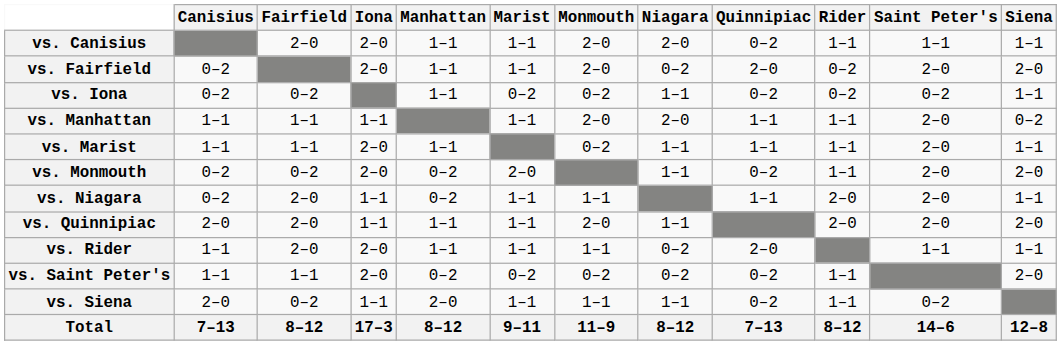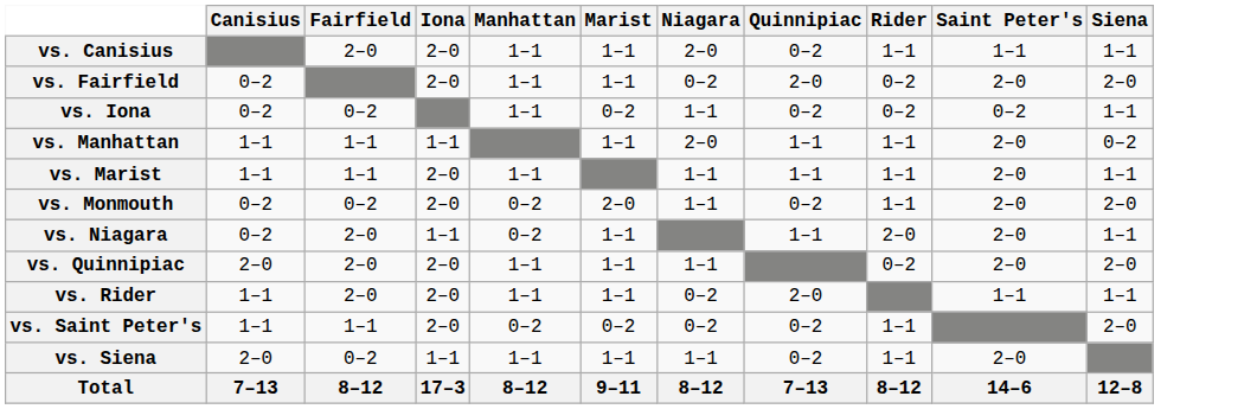- column: Monmouth | 2–0 | 2–0 | 0–2 | 2–0 | 0–2 | 1–1 | 2–0 | 1–1 | 0–2 | 1–1 | 11–9
vs. Quinnipiac | Iona: 1–1 -> 2–0
vs. Quinnipiac | Rider: 2–0 -> 0–2
vs. Siena | Manhattan: 2–0 -> 1–1
vs. Siena | Saint Peter's: 0–2 -> 2–0
